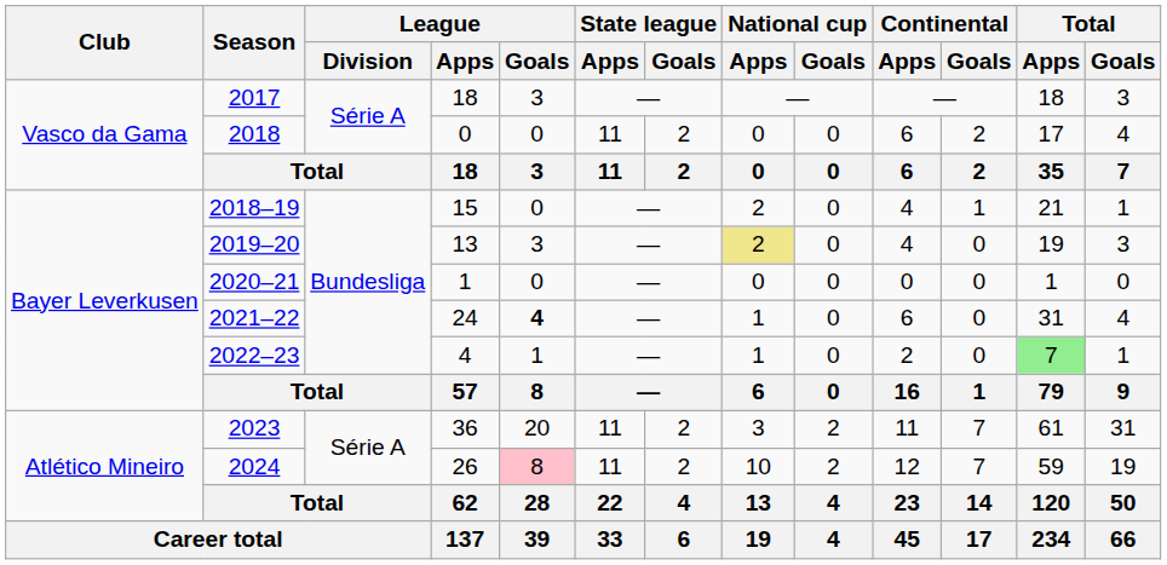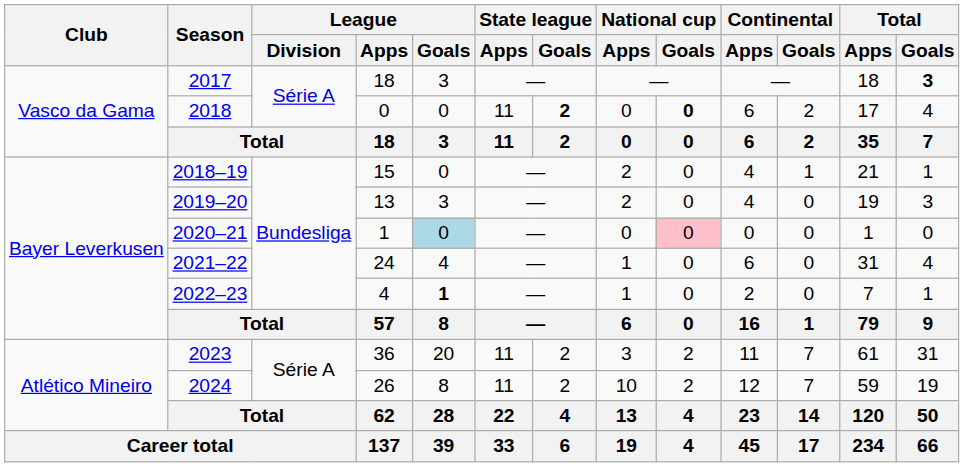2017 | Total / Goals: normal -> bold
2018 | State league / Goals: normal -> bold
2018 | National cup / Goals: normal -> bold
2019–20 | National cup / Apps: khaki background -> no background
2020–21 | League / Goals: no background -> lightblue background
2020–21 | National cup / Goals: no background -> pink background
2021–22 | League / Goals: bold -> normal
2022–23 | League / Goals: normal -> bold
2022–23 | Total / Apps: lightgreen background -> no background
2024 | League / Goals: pink background -> no background
